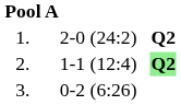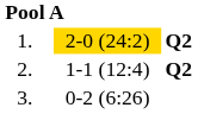1. | column 2: no background -> gold background
2. | column 3: lightgreen background -> no background
